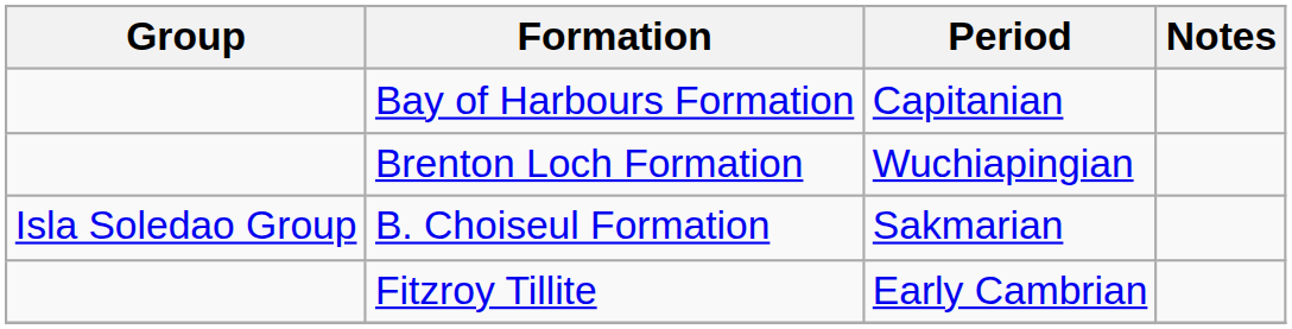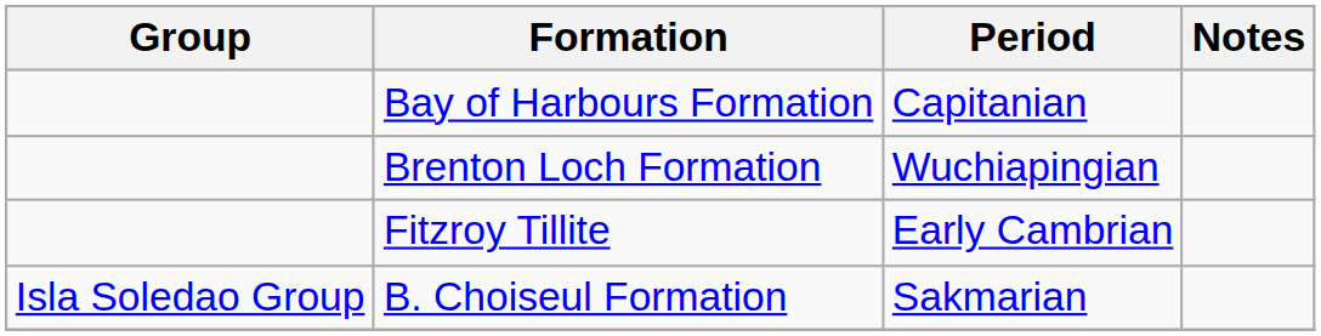rows swapped: B. Choiseul Formation <-> Fitzroy Tillite
